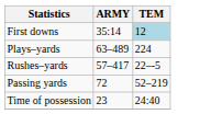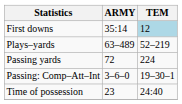Plays–yards | TEM: 224 -> 52–219
- row: Rushes–yards | 57–417 | 22–-5
Passing yards | TEM: 52–219 -> 224
+ row: Passing: Comp–Att–Int | 3–6–0 | 19–30–1
